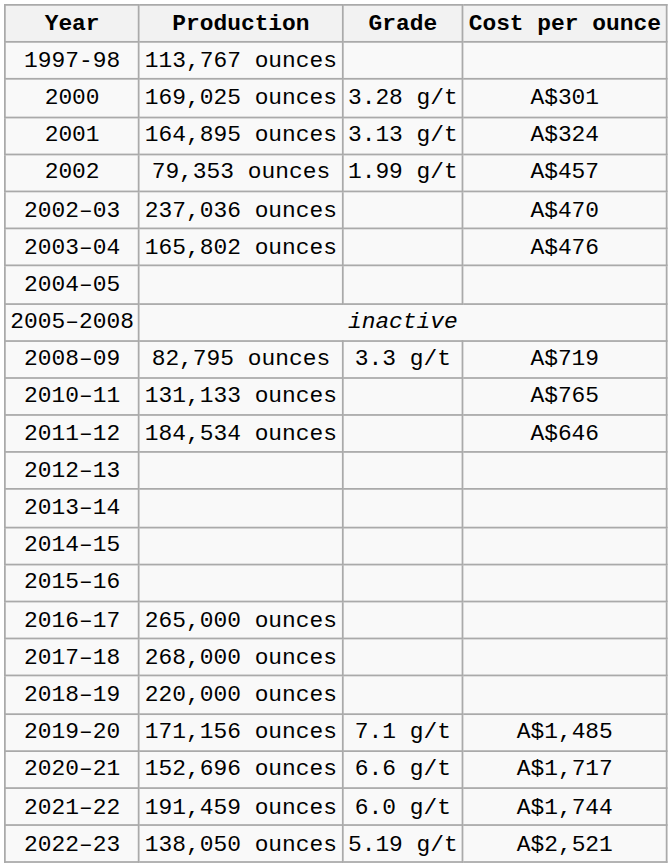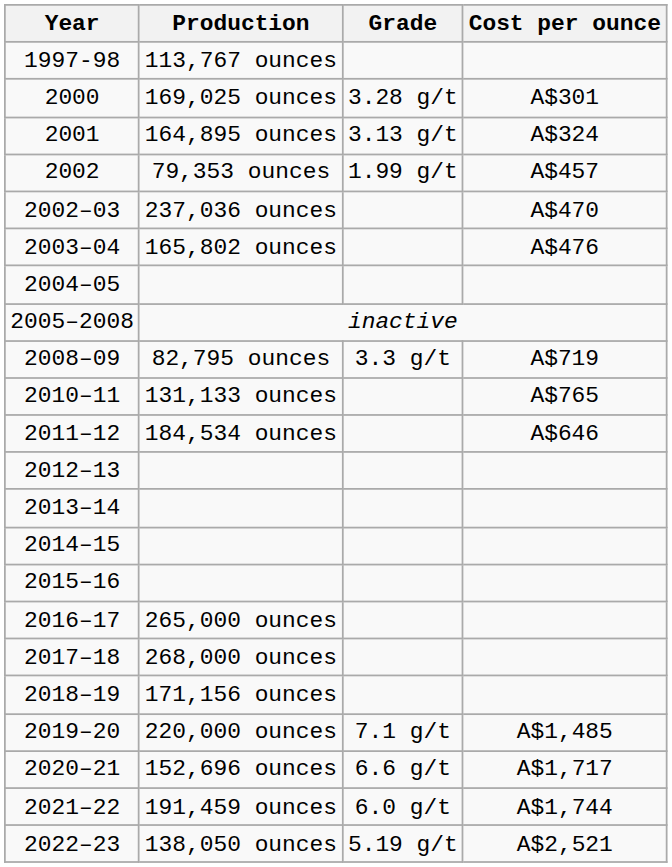2018–19 | Production: 220,000 ounces -> 171,156 ounces
2019–20 | Production: 171,156 ounces -> 220,000 ounces
